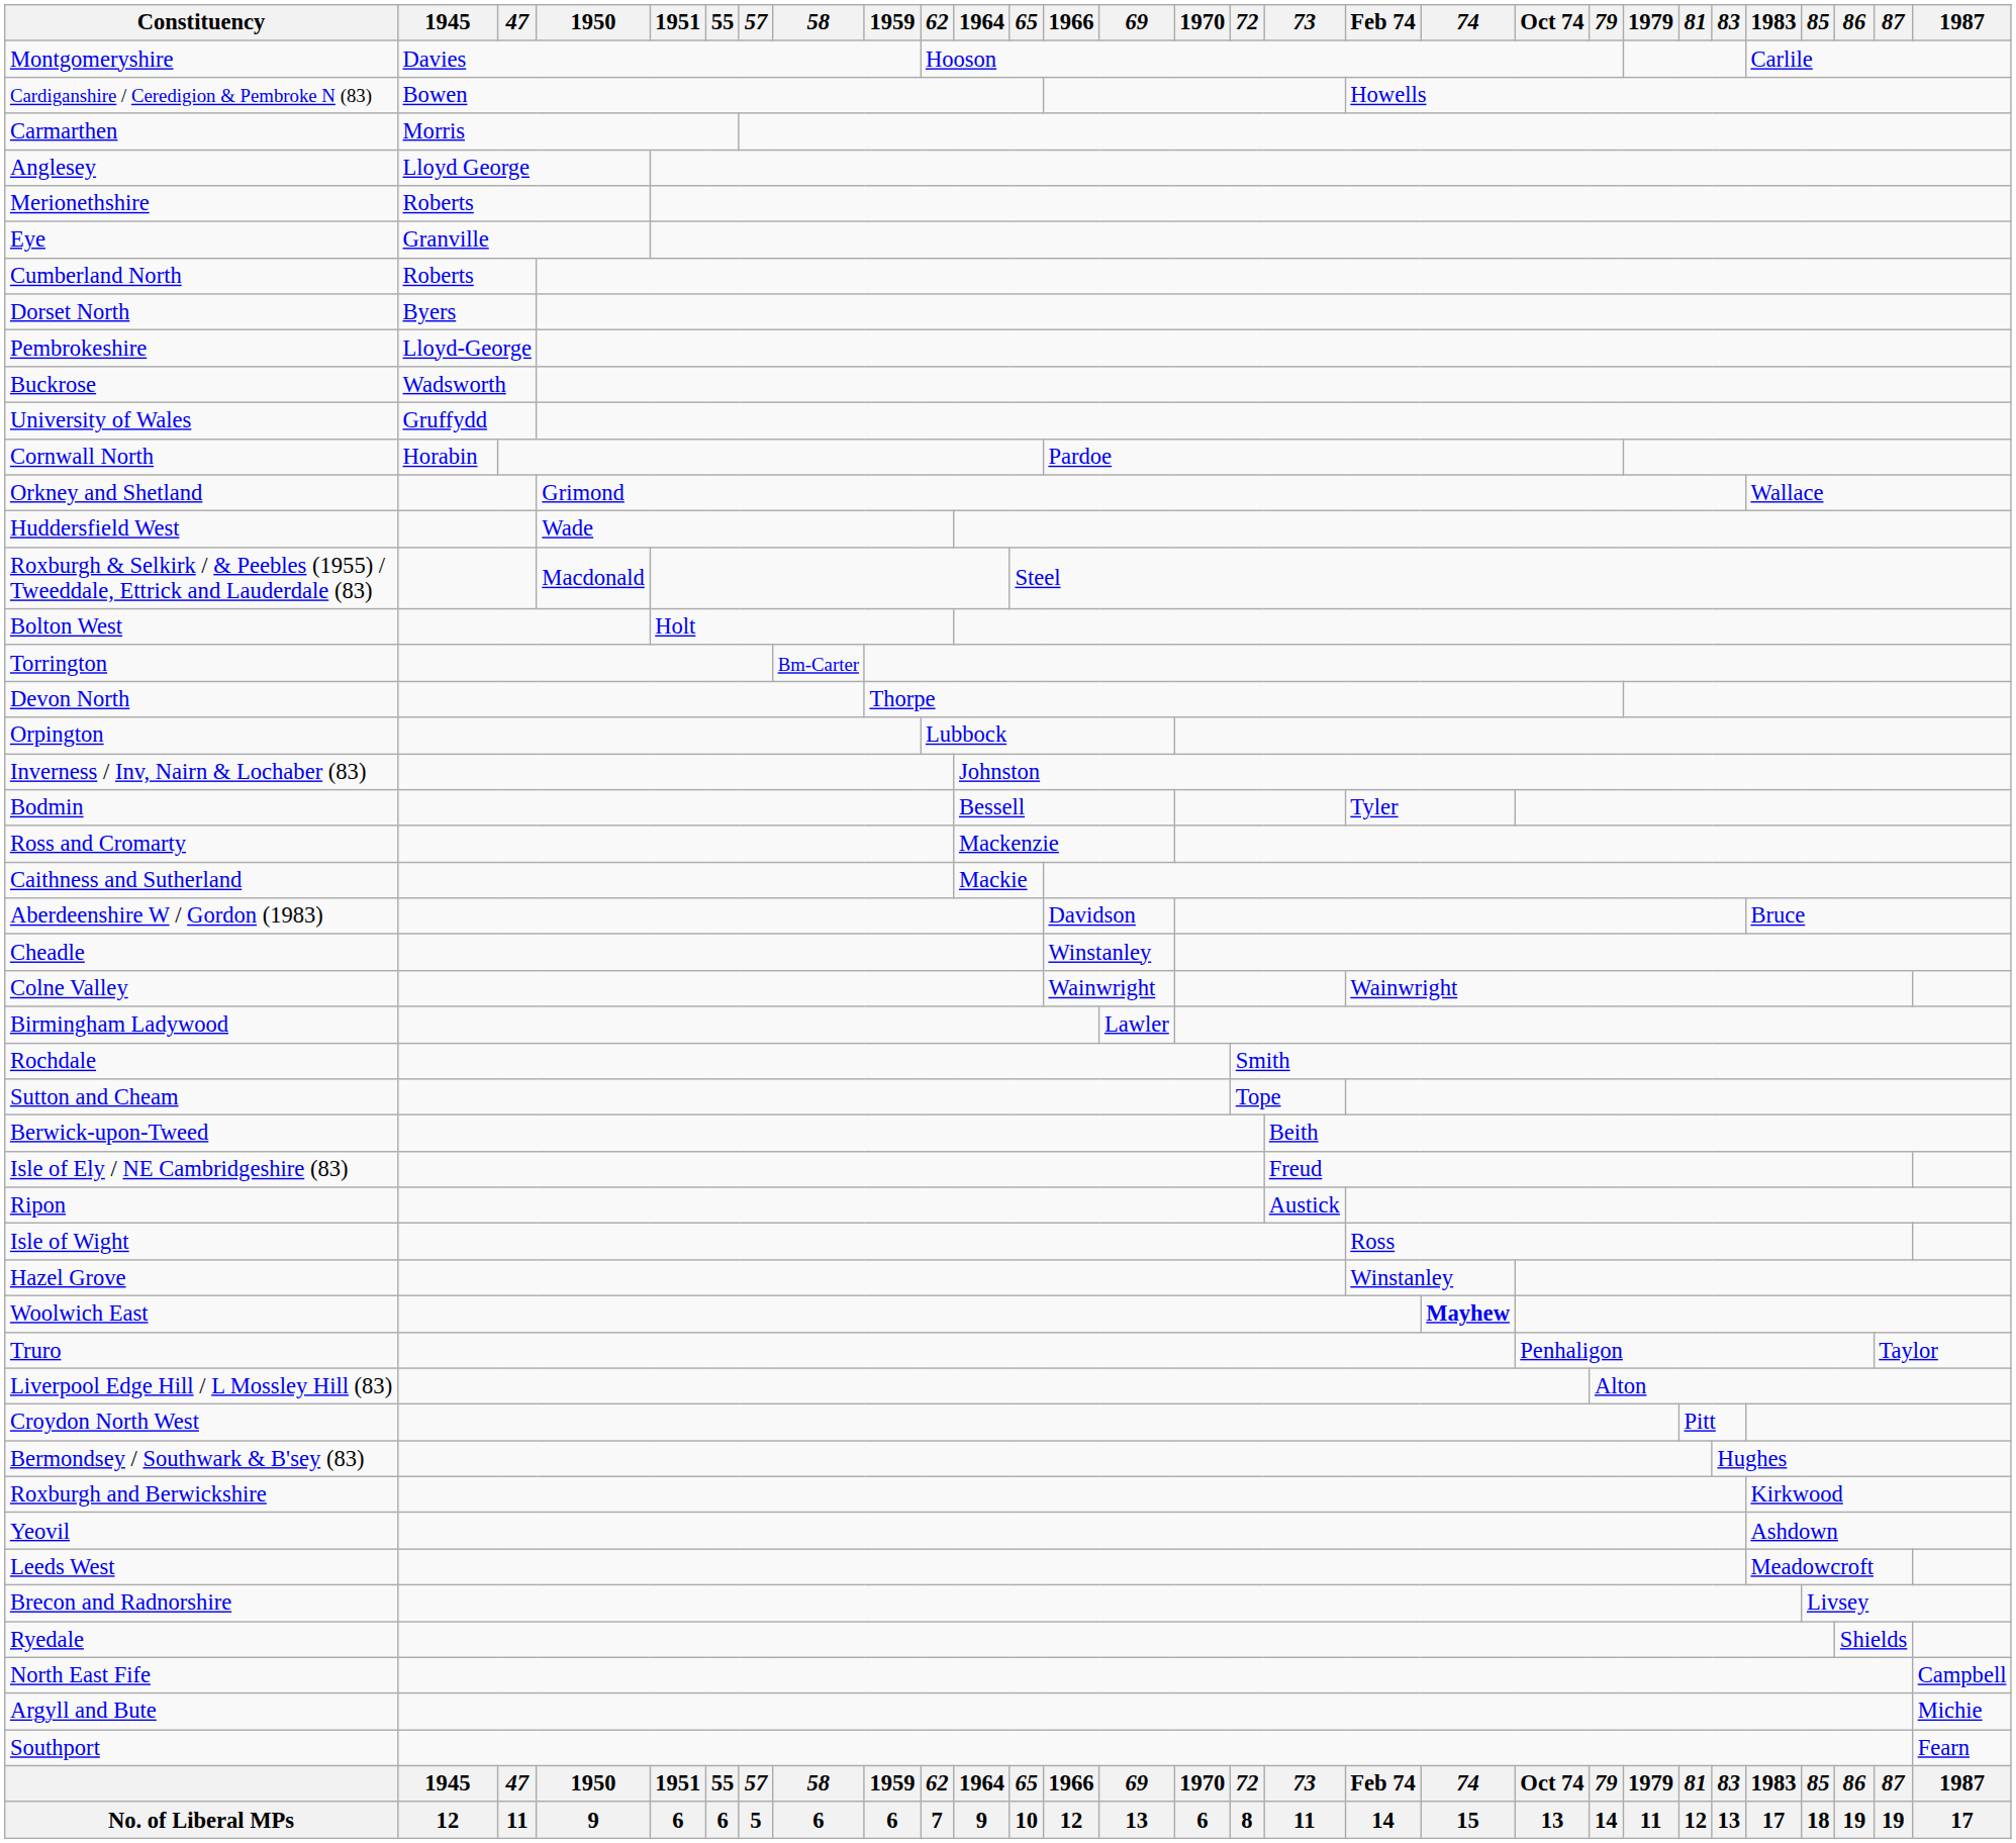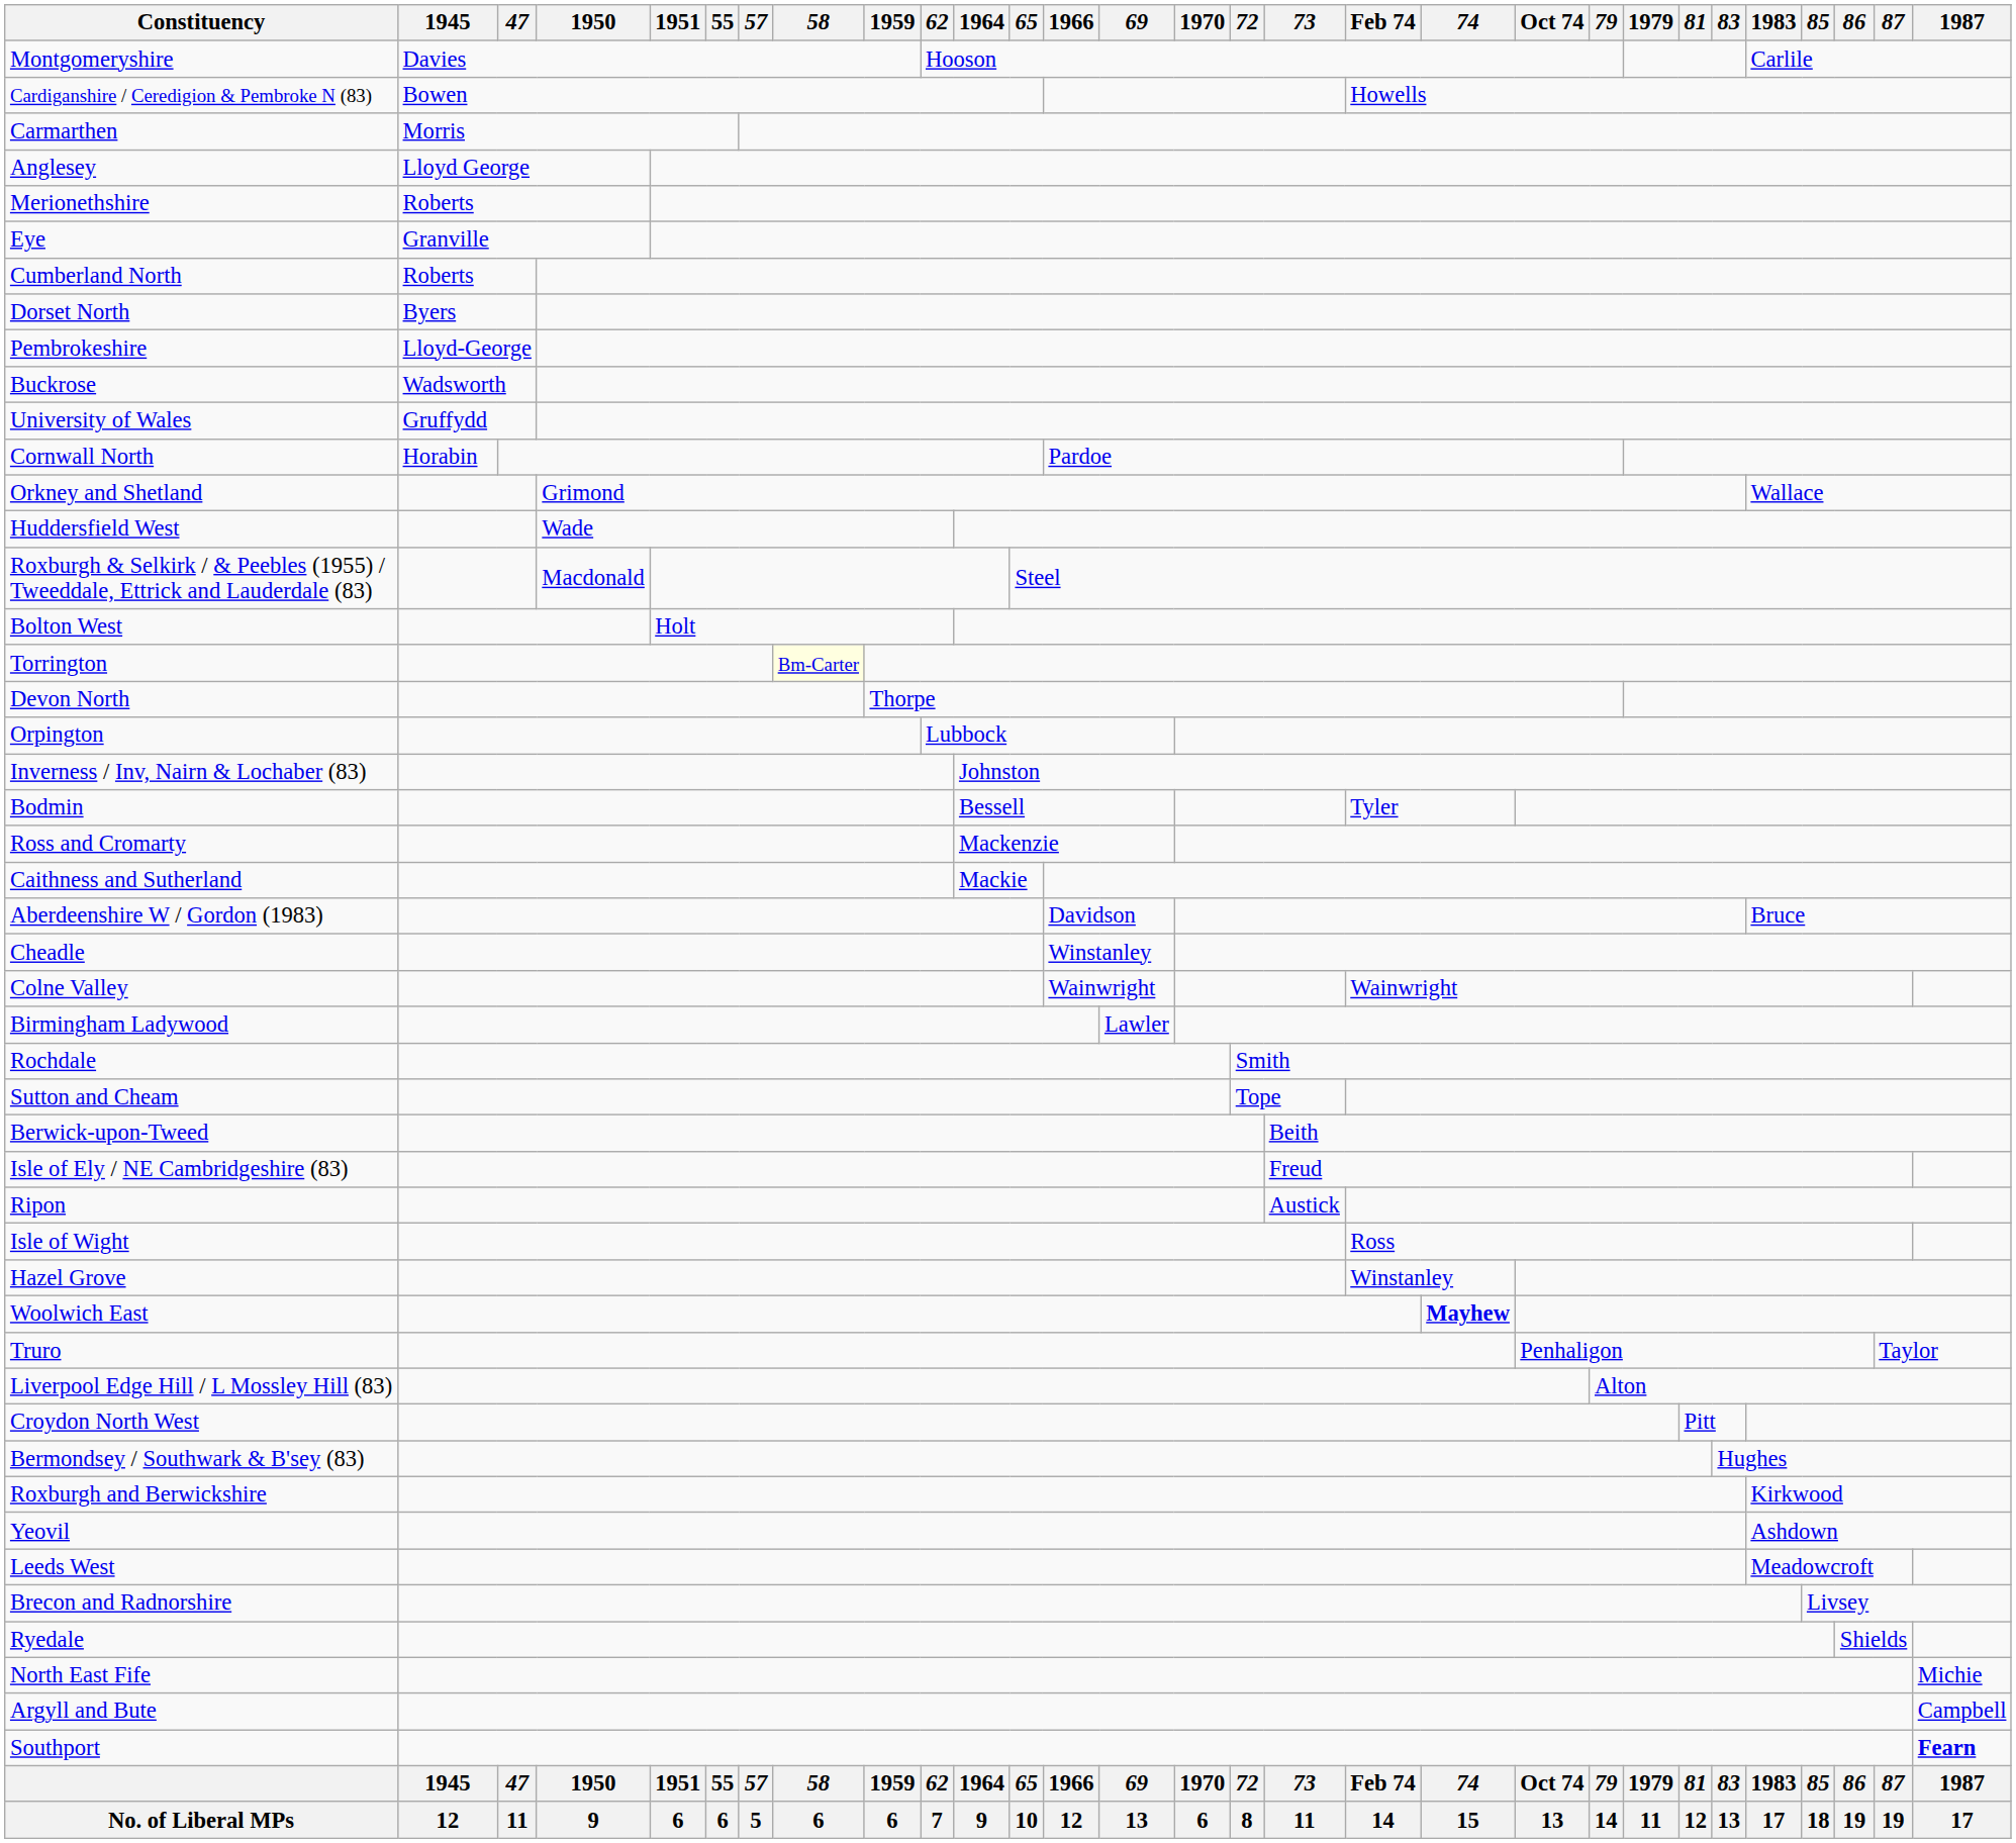Torrington | 58: no background -> lightyellow background
North East Fife | 1987: Campbell -> Michie
Argyll and Bute | 1987: Michie -> Campbell
Southport | 1987: normal -> bold
